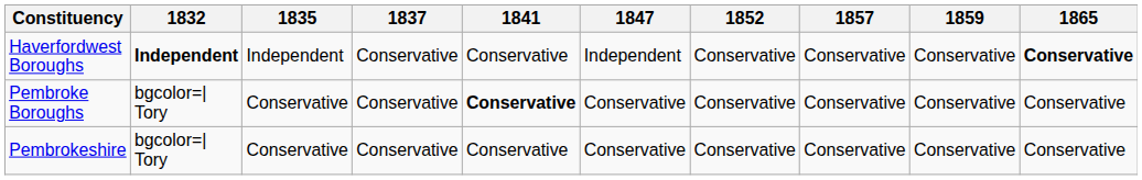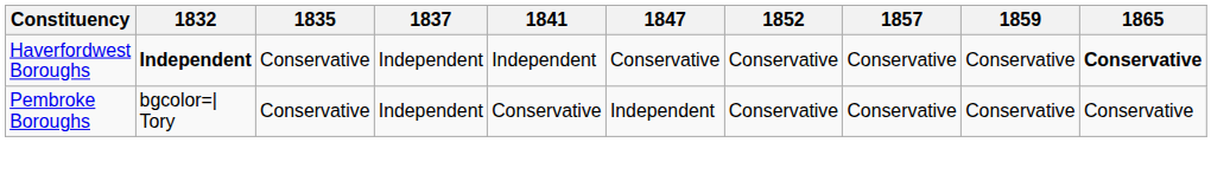Haverfordwest Boroughs | 1835: Independent -> Conservative
Haverfordwest Boroughs | 1837: Conservative -> Independent
Haverfordwest Boroughs | 1841: Conservative -> Independent
Haverfordwest Boroughs | 1847: Independent -> Conservative
Pembroke Boroughs | 1837: Conservative -> Independent
Pembroke Boroughs | 1841: bold -> normal
Pembroke Boroughs | 1847: Conservative -> Independent
- row: Pembrokeshire | bgcolor=| Tory | Conservative | Conservative | Conservative | Conservative | Conservative | Conservative | Conservative | Conservative
